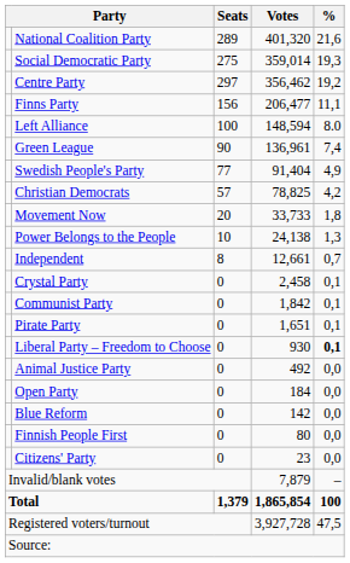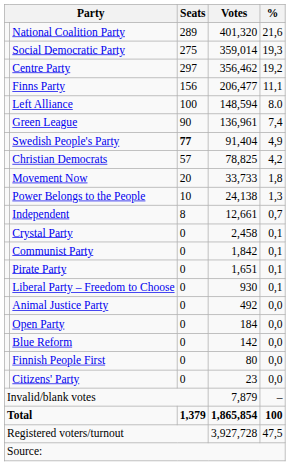Swedish People's Party | Seats: normal -> bold
Liberal Party – Freedom to Choose | %: bold -> normal
